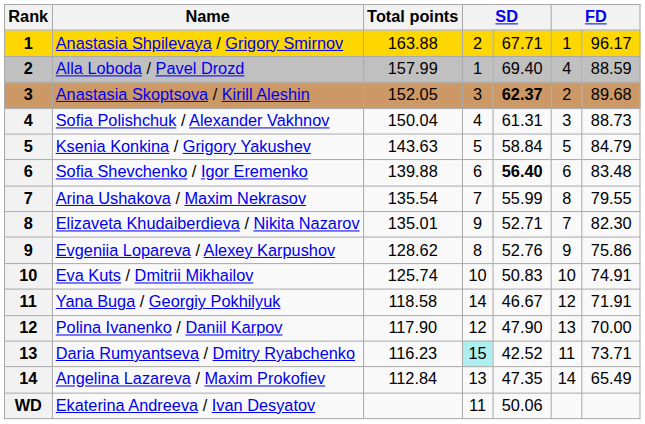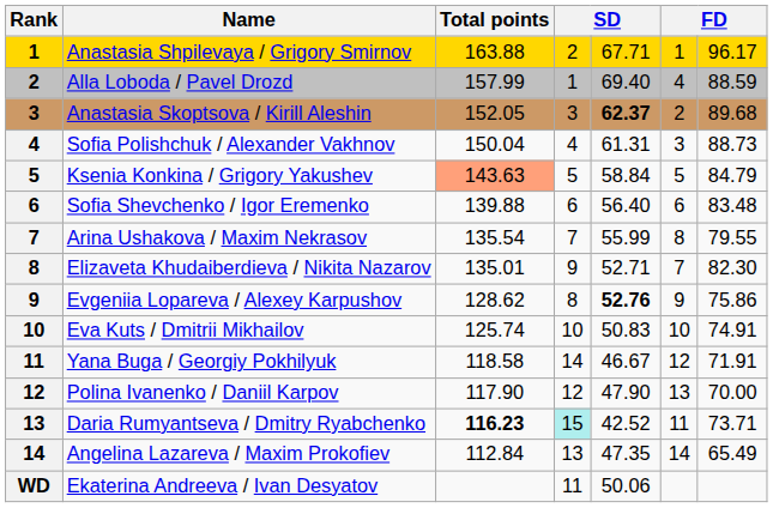Ksenia Konkina / Grigory Yakushev | Total points: no background -> lightsalmon background
Sofia Shevchenko / Igor Eremenko | column 5: bold -> normal
Evgeniia Lopareva / Alexey Karpushov | column 5: normal -> bold
Daria Rumyantseva / Dmitry Ryabchenko | Total points: normal -> bold
